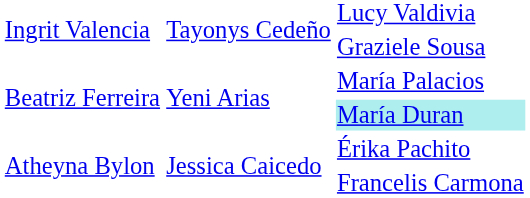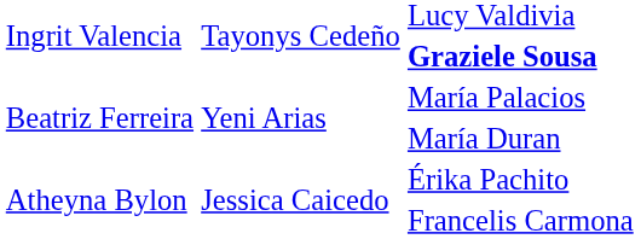Graziele Sousa | column 3: normal -> bold
María Duran | column 3: paleturquoise background -> no background
